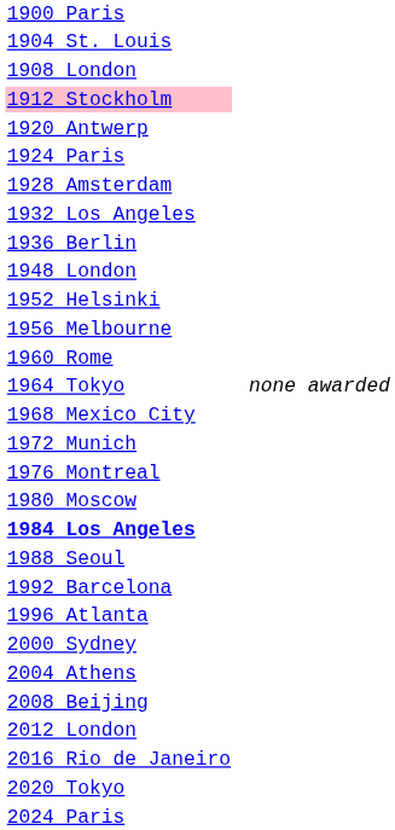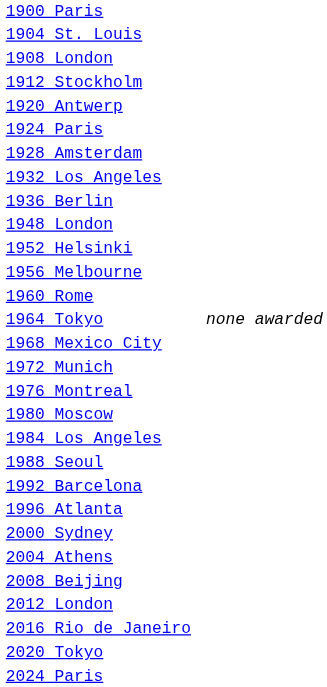1912 Stockholm | column 1: pink background -> no background
1984 Los Angeles | column 1: bold -> normal
